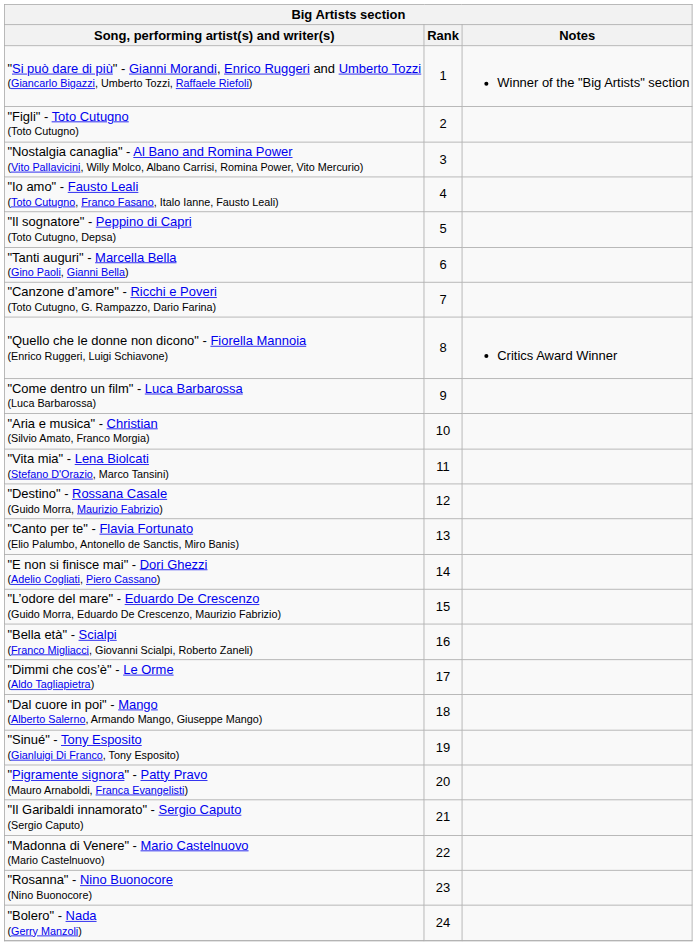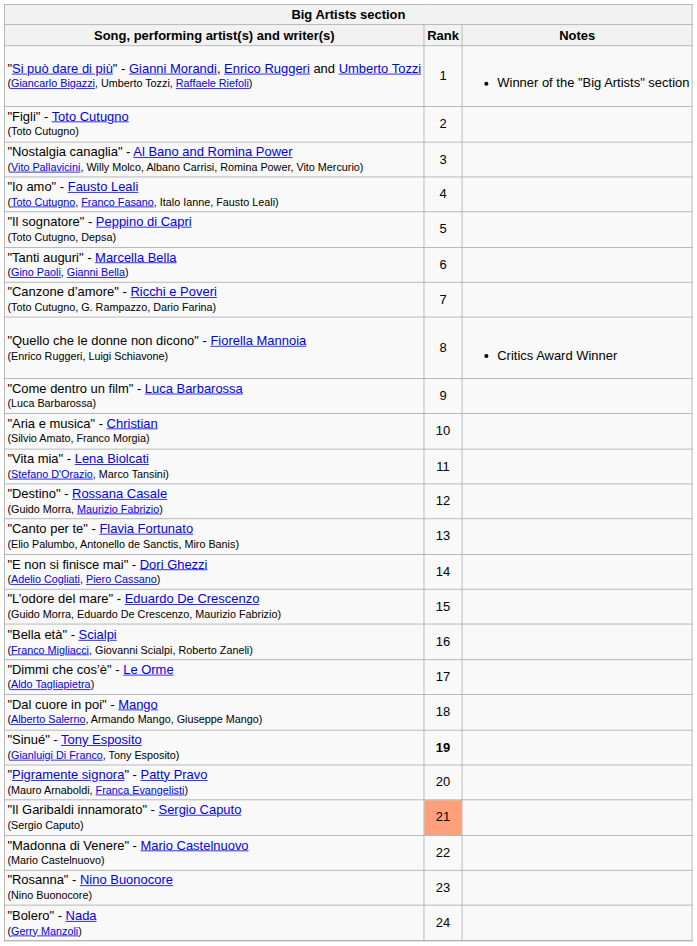"Sinué" - Tony Esposito (Gianluigi Di Franco, Tony Esposito) | Rank: normal -> bold
"Il Garibaldi innamorato" - Sergio Caputo (Sergio Caputo) | Rank: no background -> lightsalmon background
